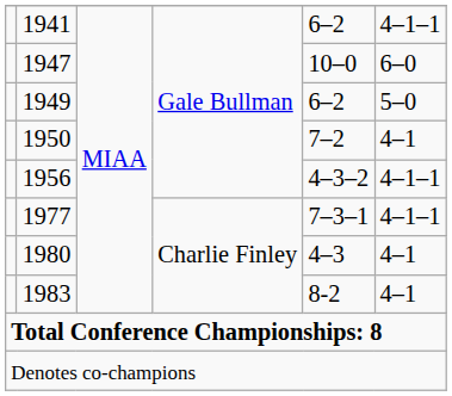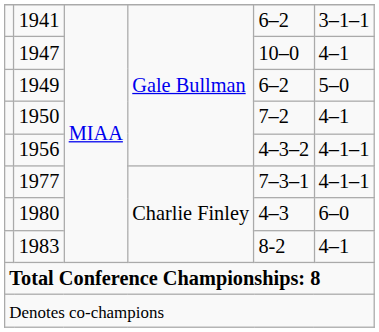1941 | column 6: 4–1–1 -> 3–1–1
1947 | column 6: 6–0 -> 4–1
1980 | column 6: 4–1 -> 6–0
